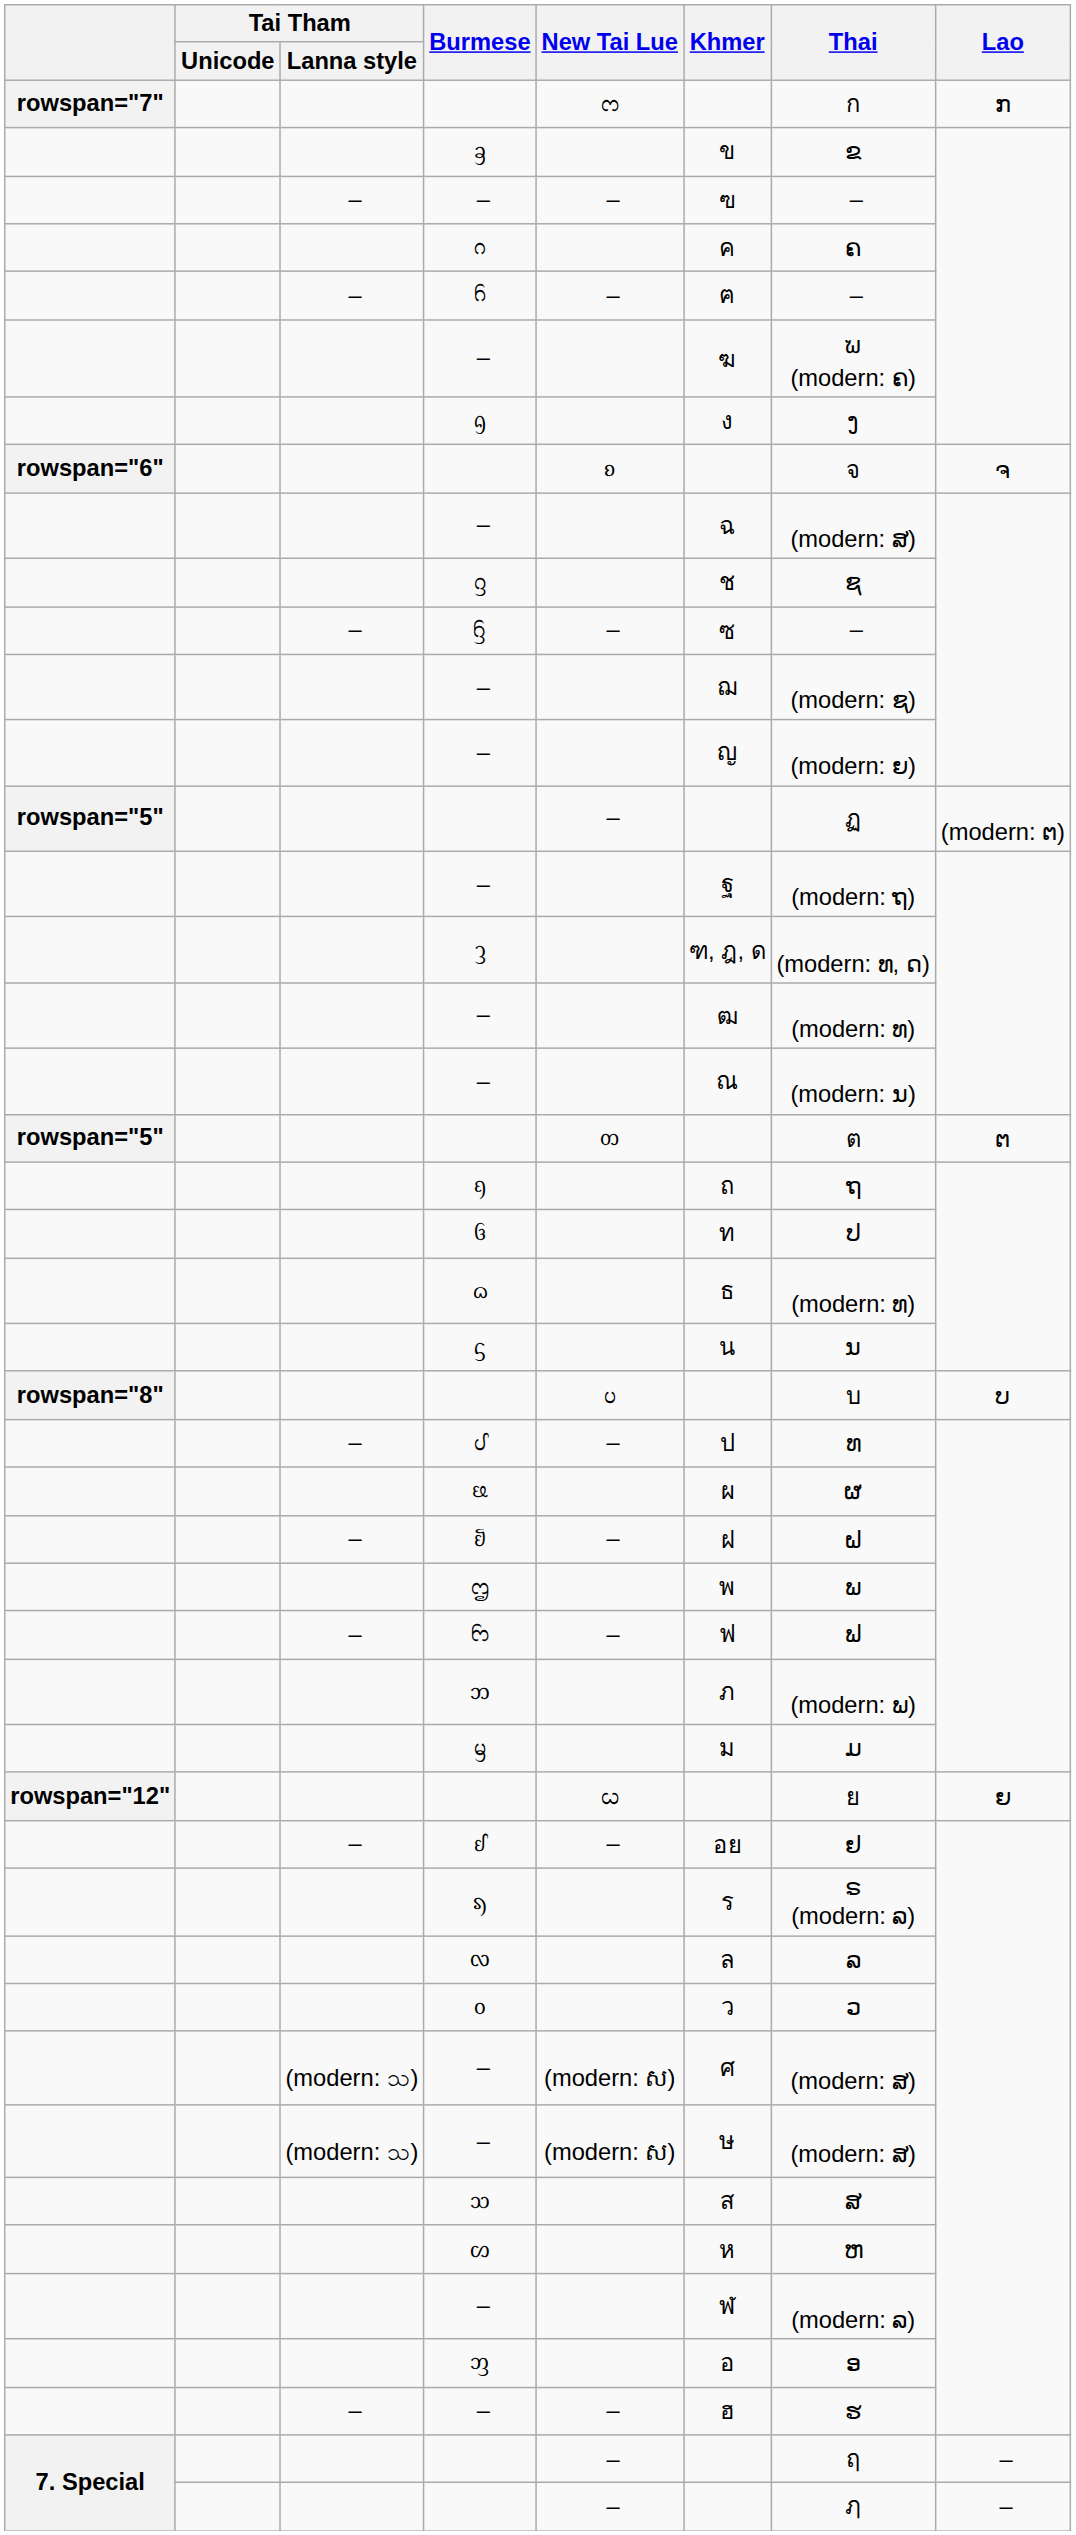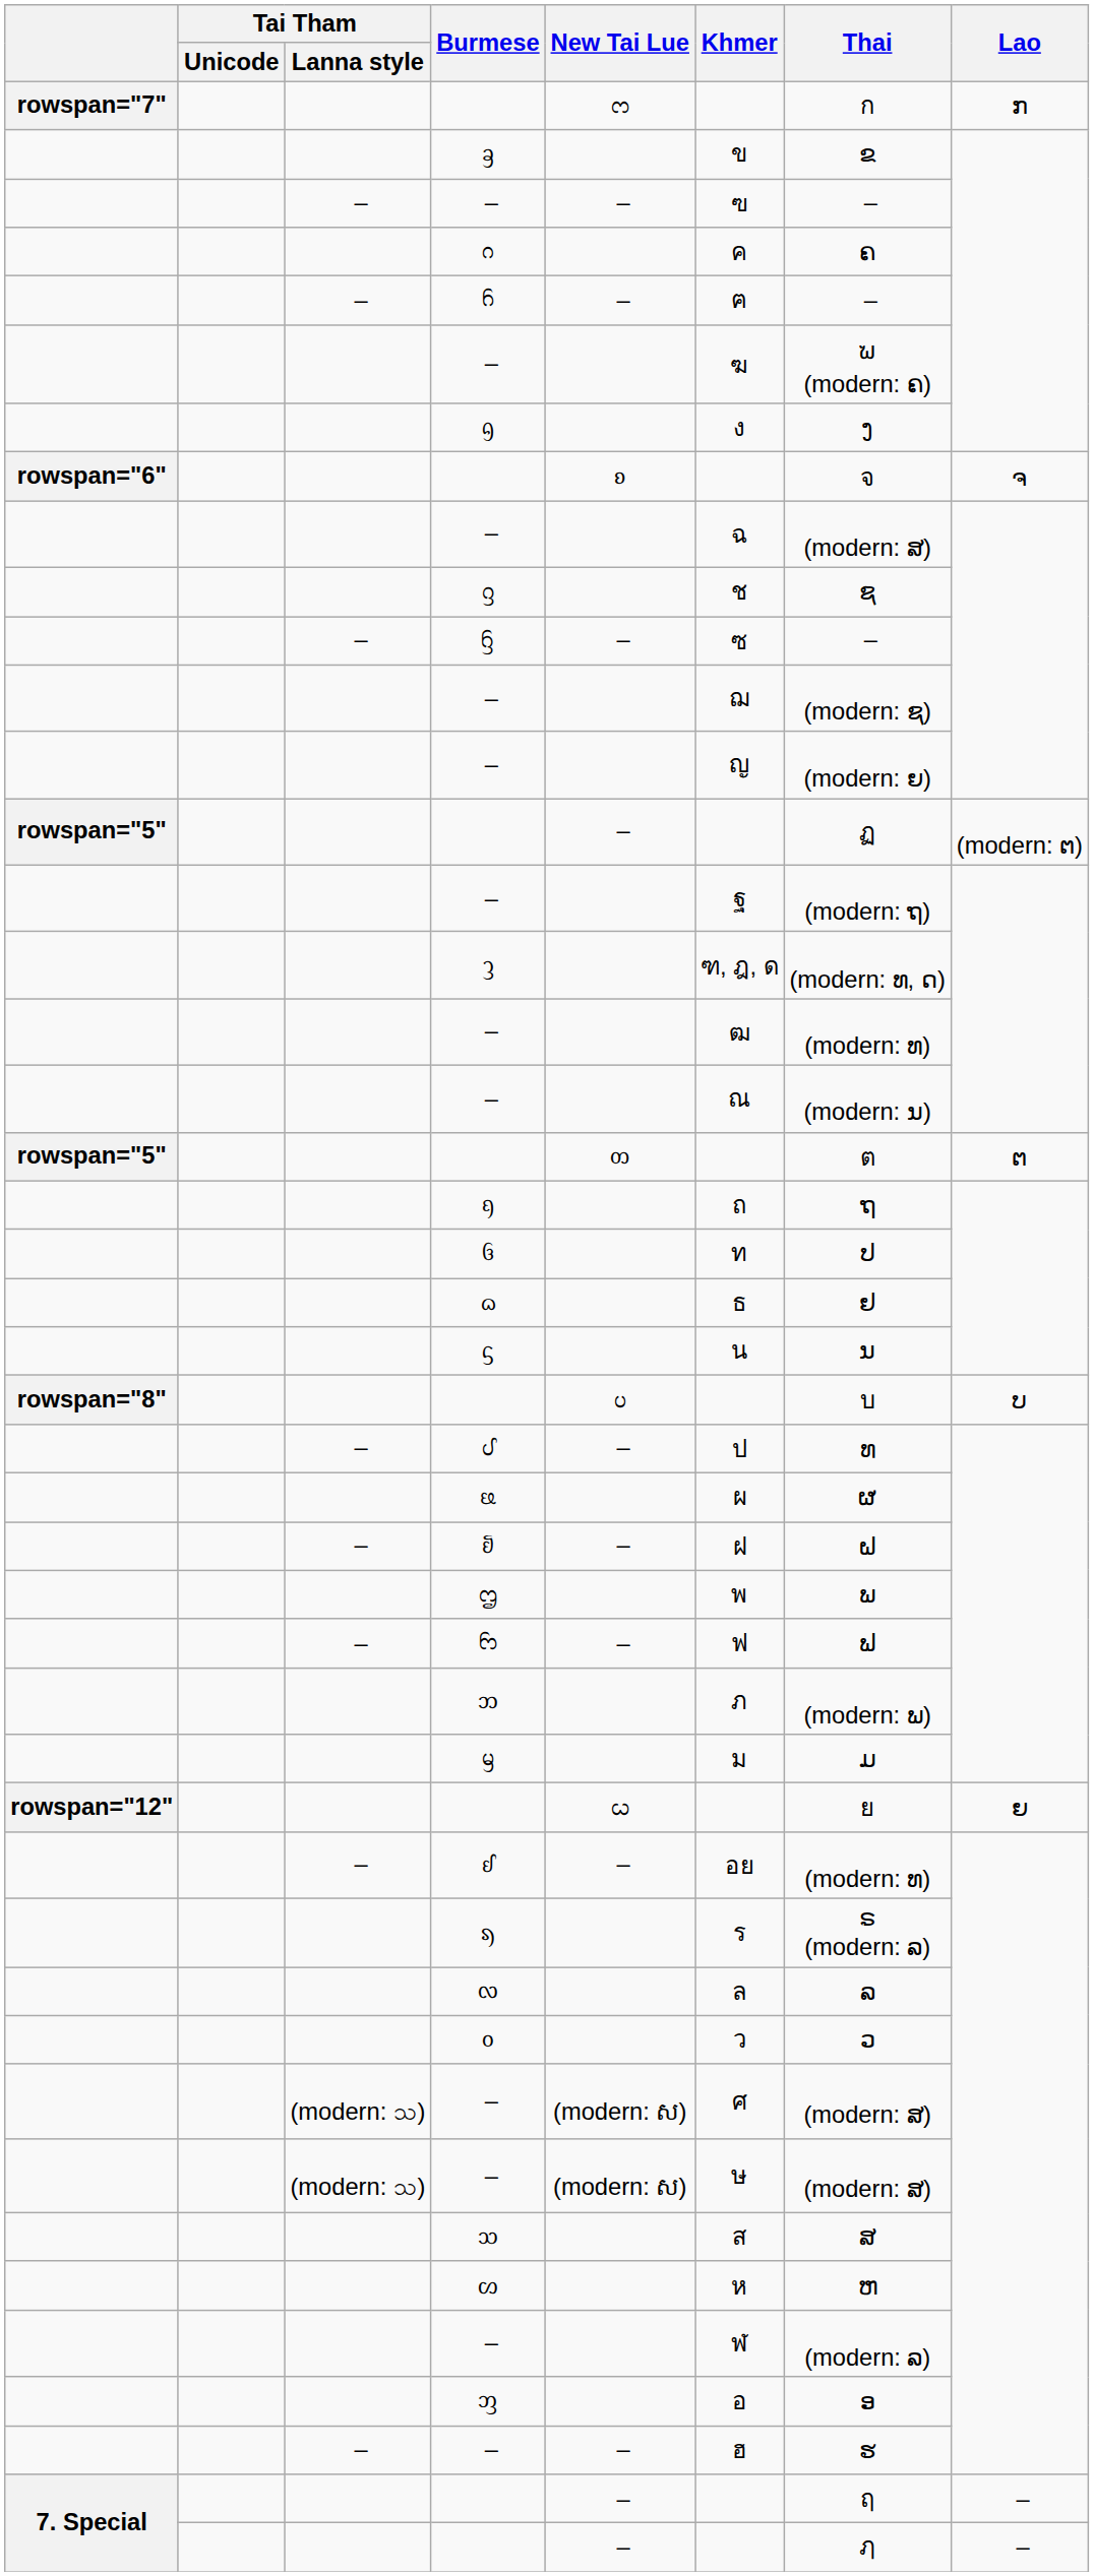ᦒ | Thai: (modern: ທ) -> ຢ
ᦊ | Thai: ຢ -> (modern: ທ)
